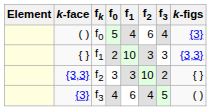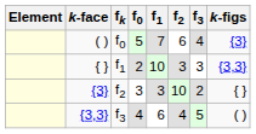row 2 | f1: 4 -> 7
row 4 | k-face: {3,3} -> {3}
row 5 | k-face: {3} -> {3,3}
